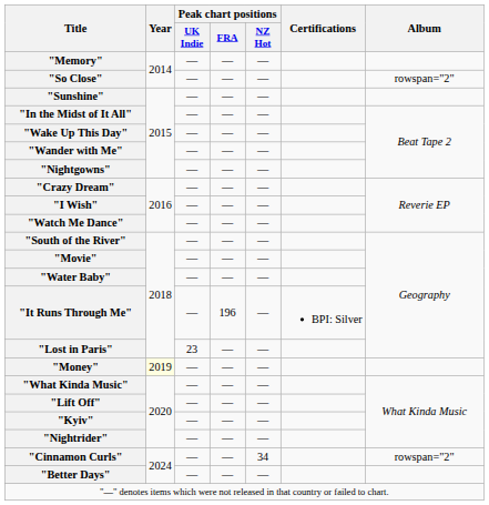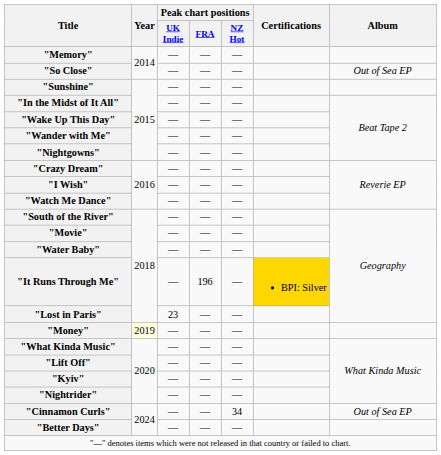"So Close" | Album: rowspan="2" -> Out of Sea EP
"It Runs Through Me" | Certifications: no background -> gold background
"Cinnamon Curls" | Album: rowspan="2" -> Out of Sea EP
